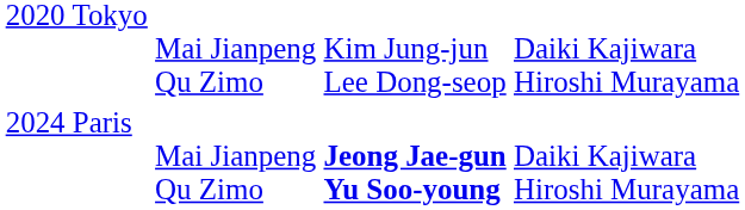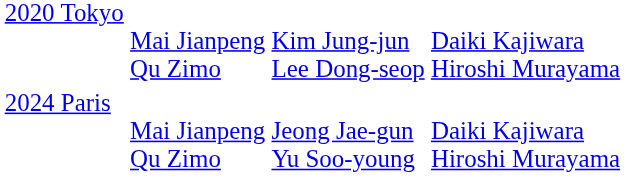2024 Paris | column 3: bold -> normal
